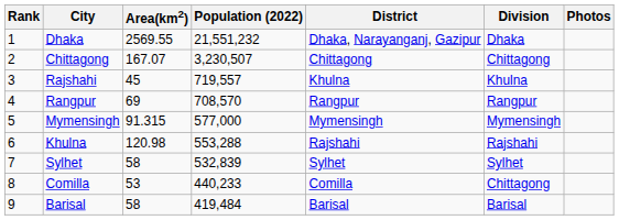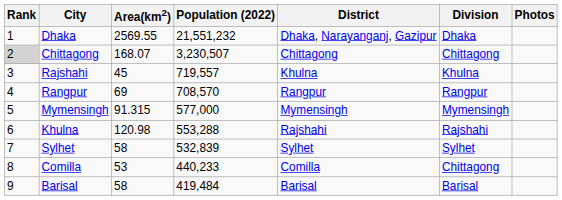row 3 | Rank: no background -> lightgrey background
row 3 | Area(km2): 167.07 -> 168.07
